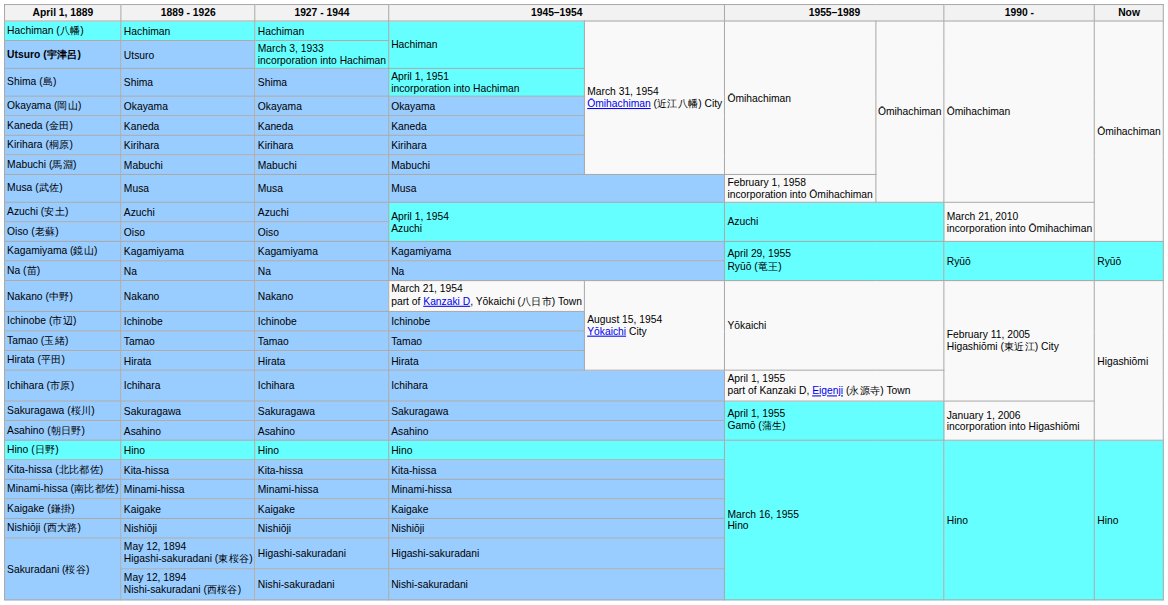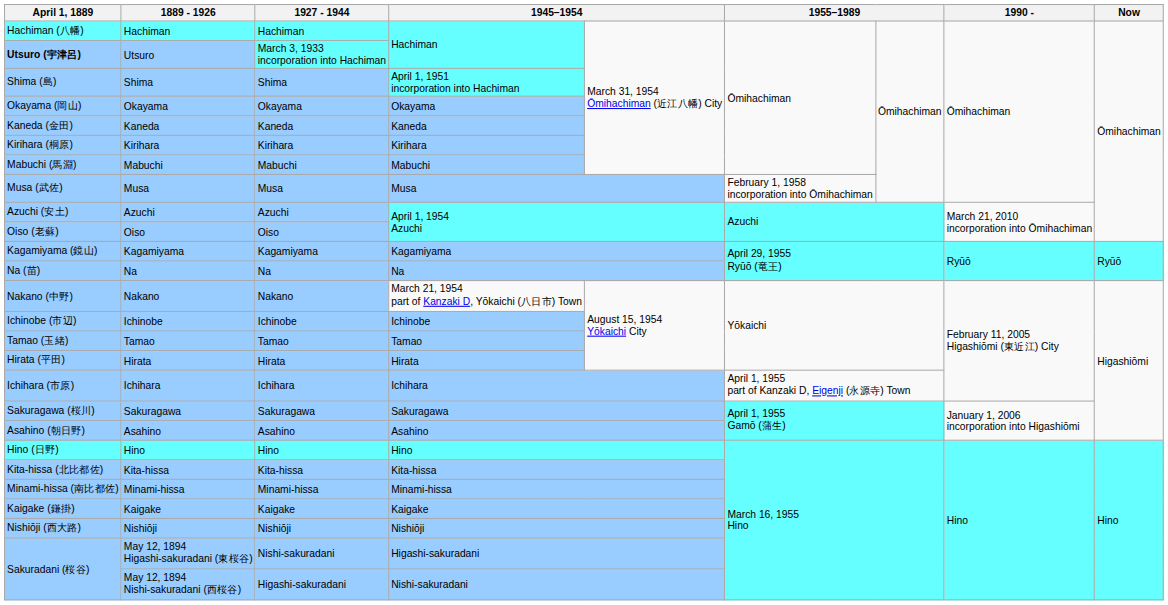May 12, 1894 Higashi-sakuradani (東桜谷) | 1927 - 1944: Higashi-sakuradani -> Nishi-sakuradani
May 12, 1894 Nishi-sakuradani (西桜谷) | 1927 - 1944: Nishi-sakuradani -> Higashi-sakuradani
